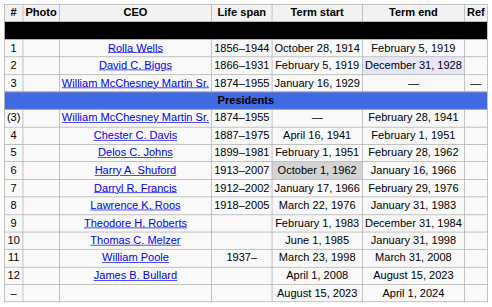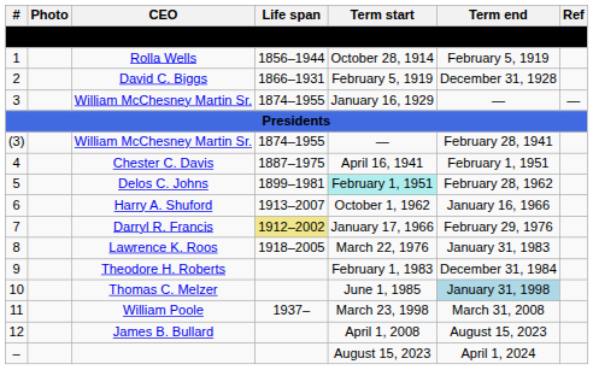David C. Biggs | Term end: lavender background -> no background
Delos C. Johns | Term start: no background -> paleturquoise background
Harry A. Shuford | Term start: lightgrey background -> no background
Darryl R. Francis | Life span: no background -> khaki background
Thomas C. Melzer | Term end: no background -> lightblue background
